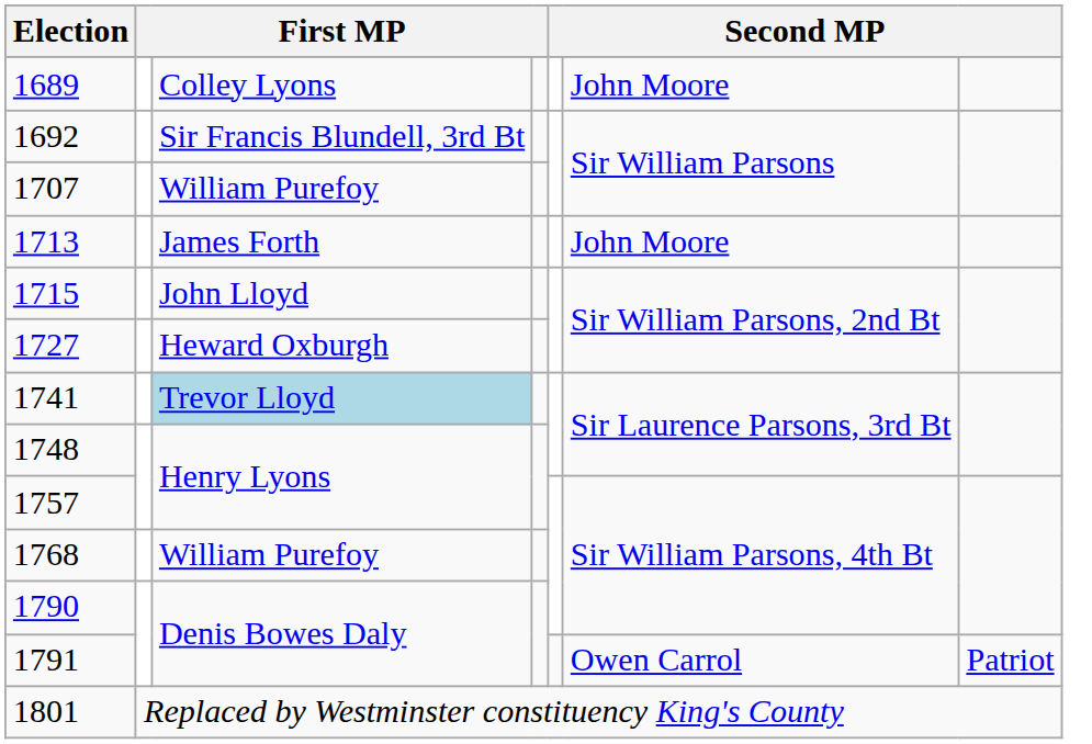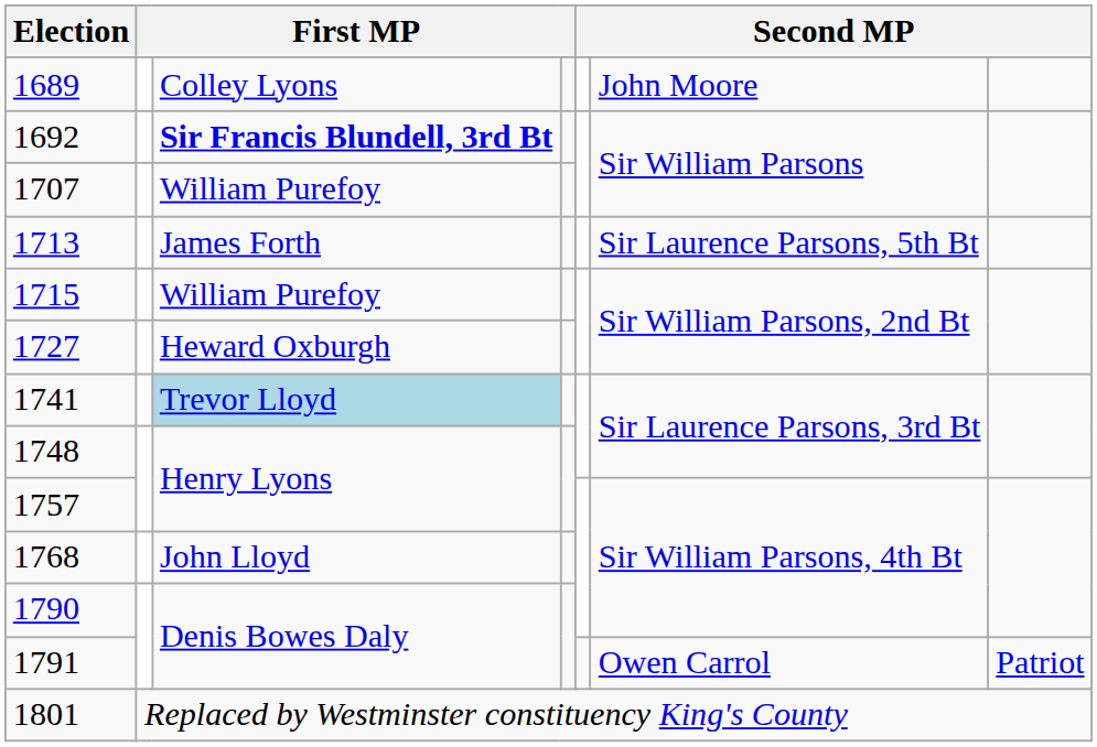1692 | column 3: normal -> bold
1713 | column 6: John Moore -> Sir Laurence Parsons, 5th Bt
1715 | column 3: John Lloyd -> William Purefoy
1768 | column 3: William Purefoy -> John Lloyd
